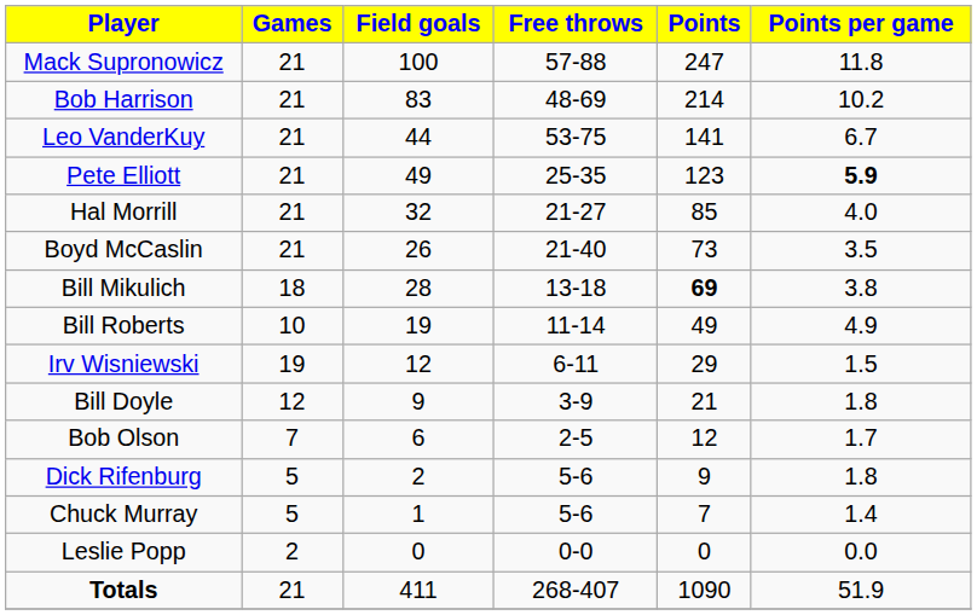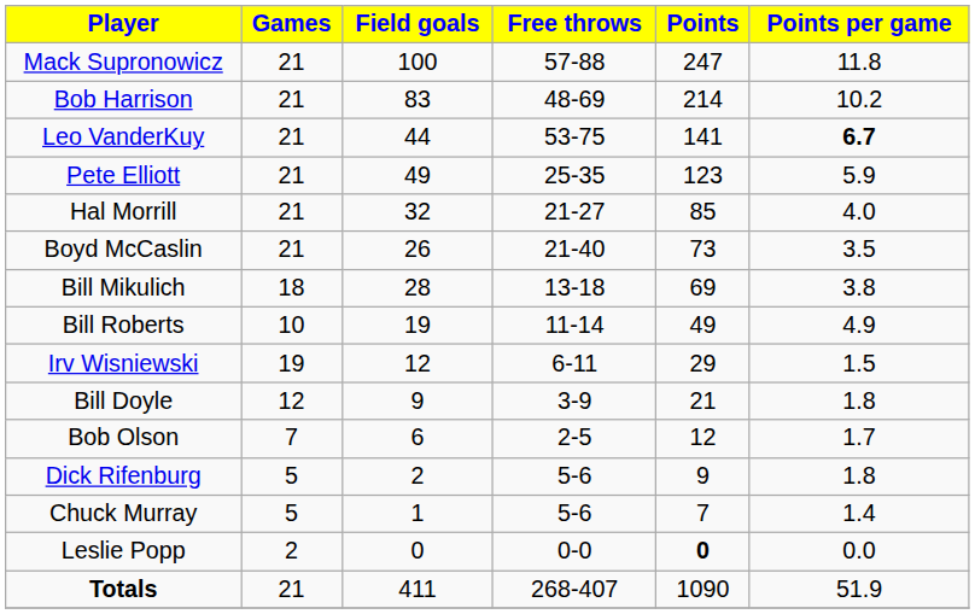Leo VanderKuy | Points per game: normal -> bold
Pete Elliott | Points per game: bold -> normal
Bill Mikulich | Points: bold -> normal
Leslie Popp | Points: normal -> bold
